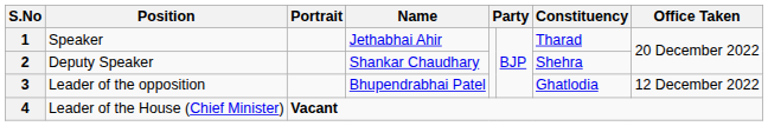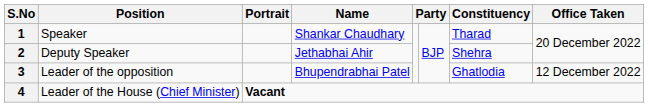1 | Name: Jethabhai Ahir -> Shankar Chaudhary
2 | Name: Shankar Chaudhary -> Jethabhai Ahir
